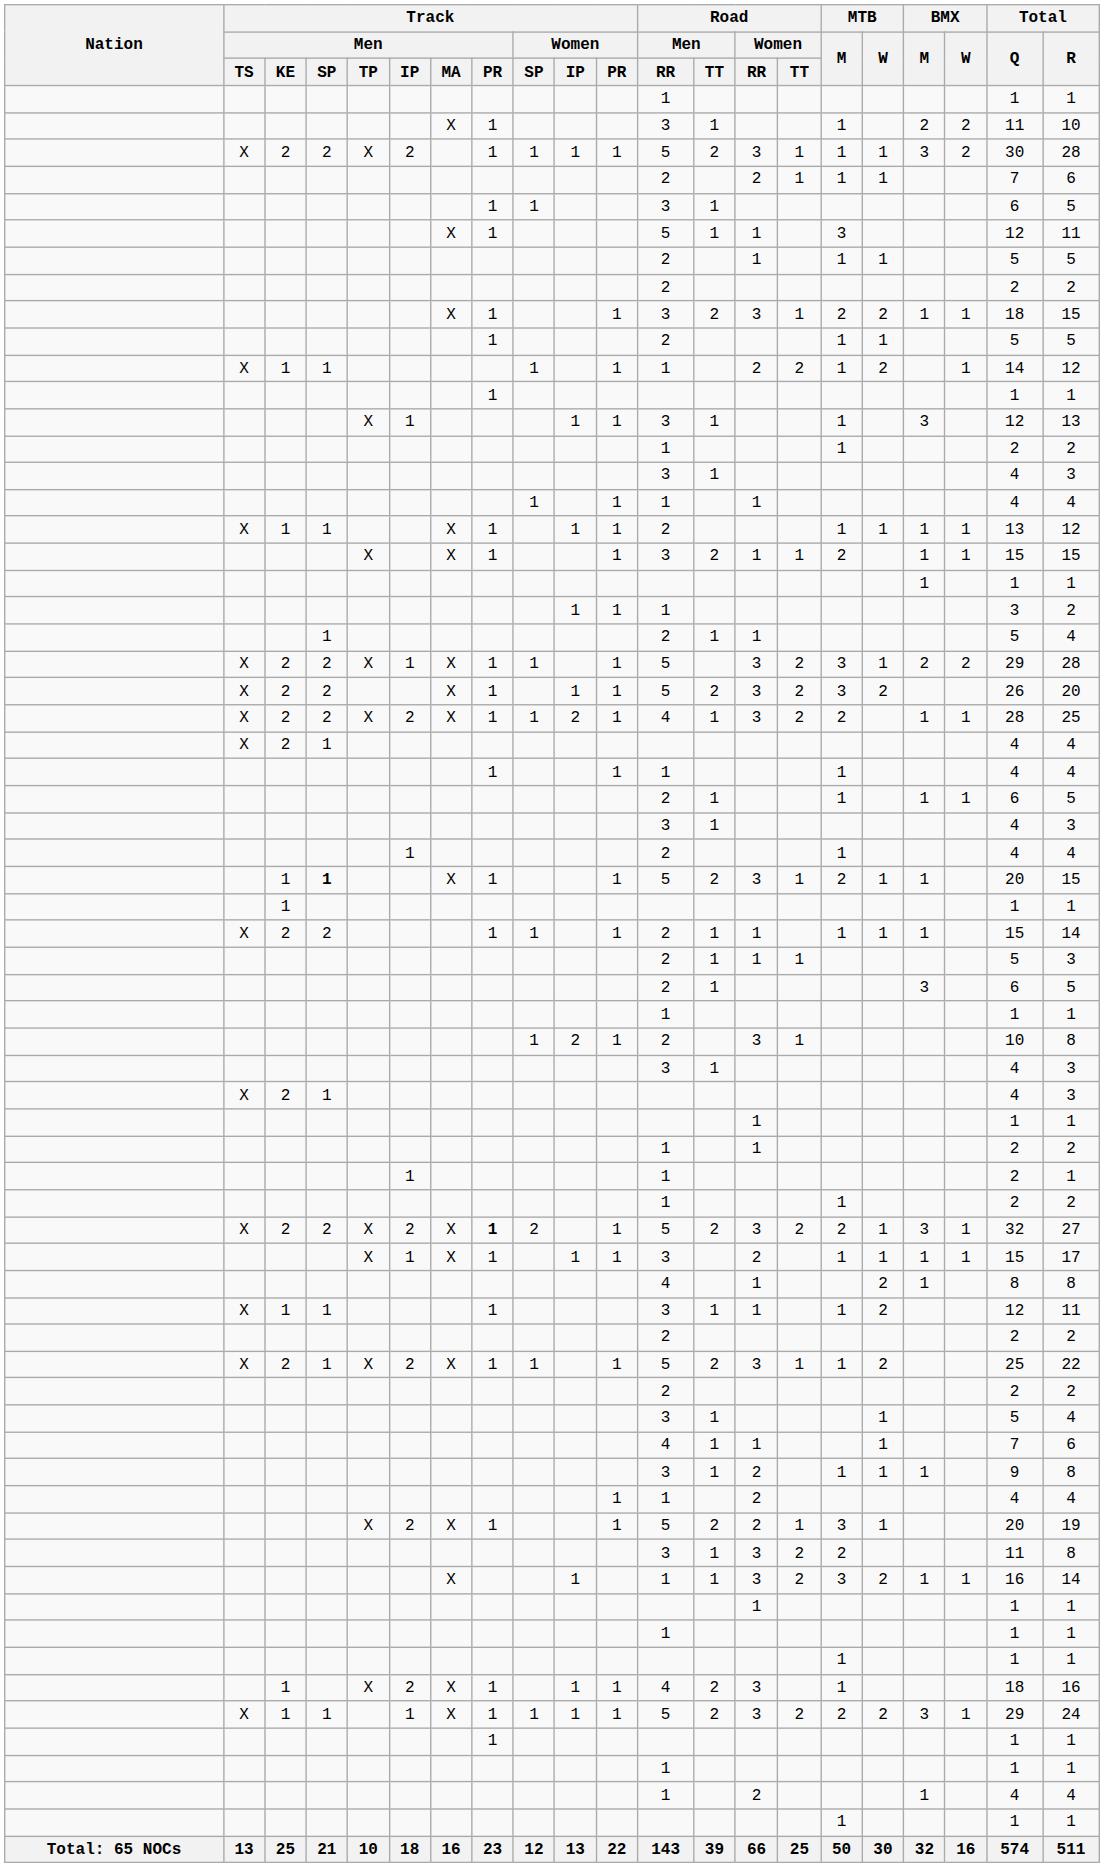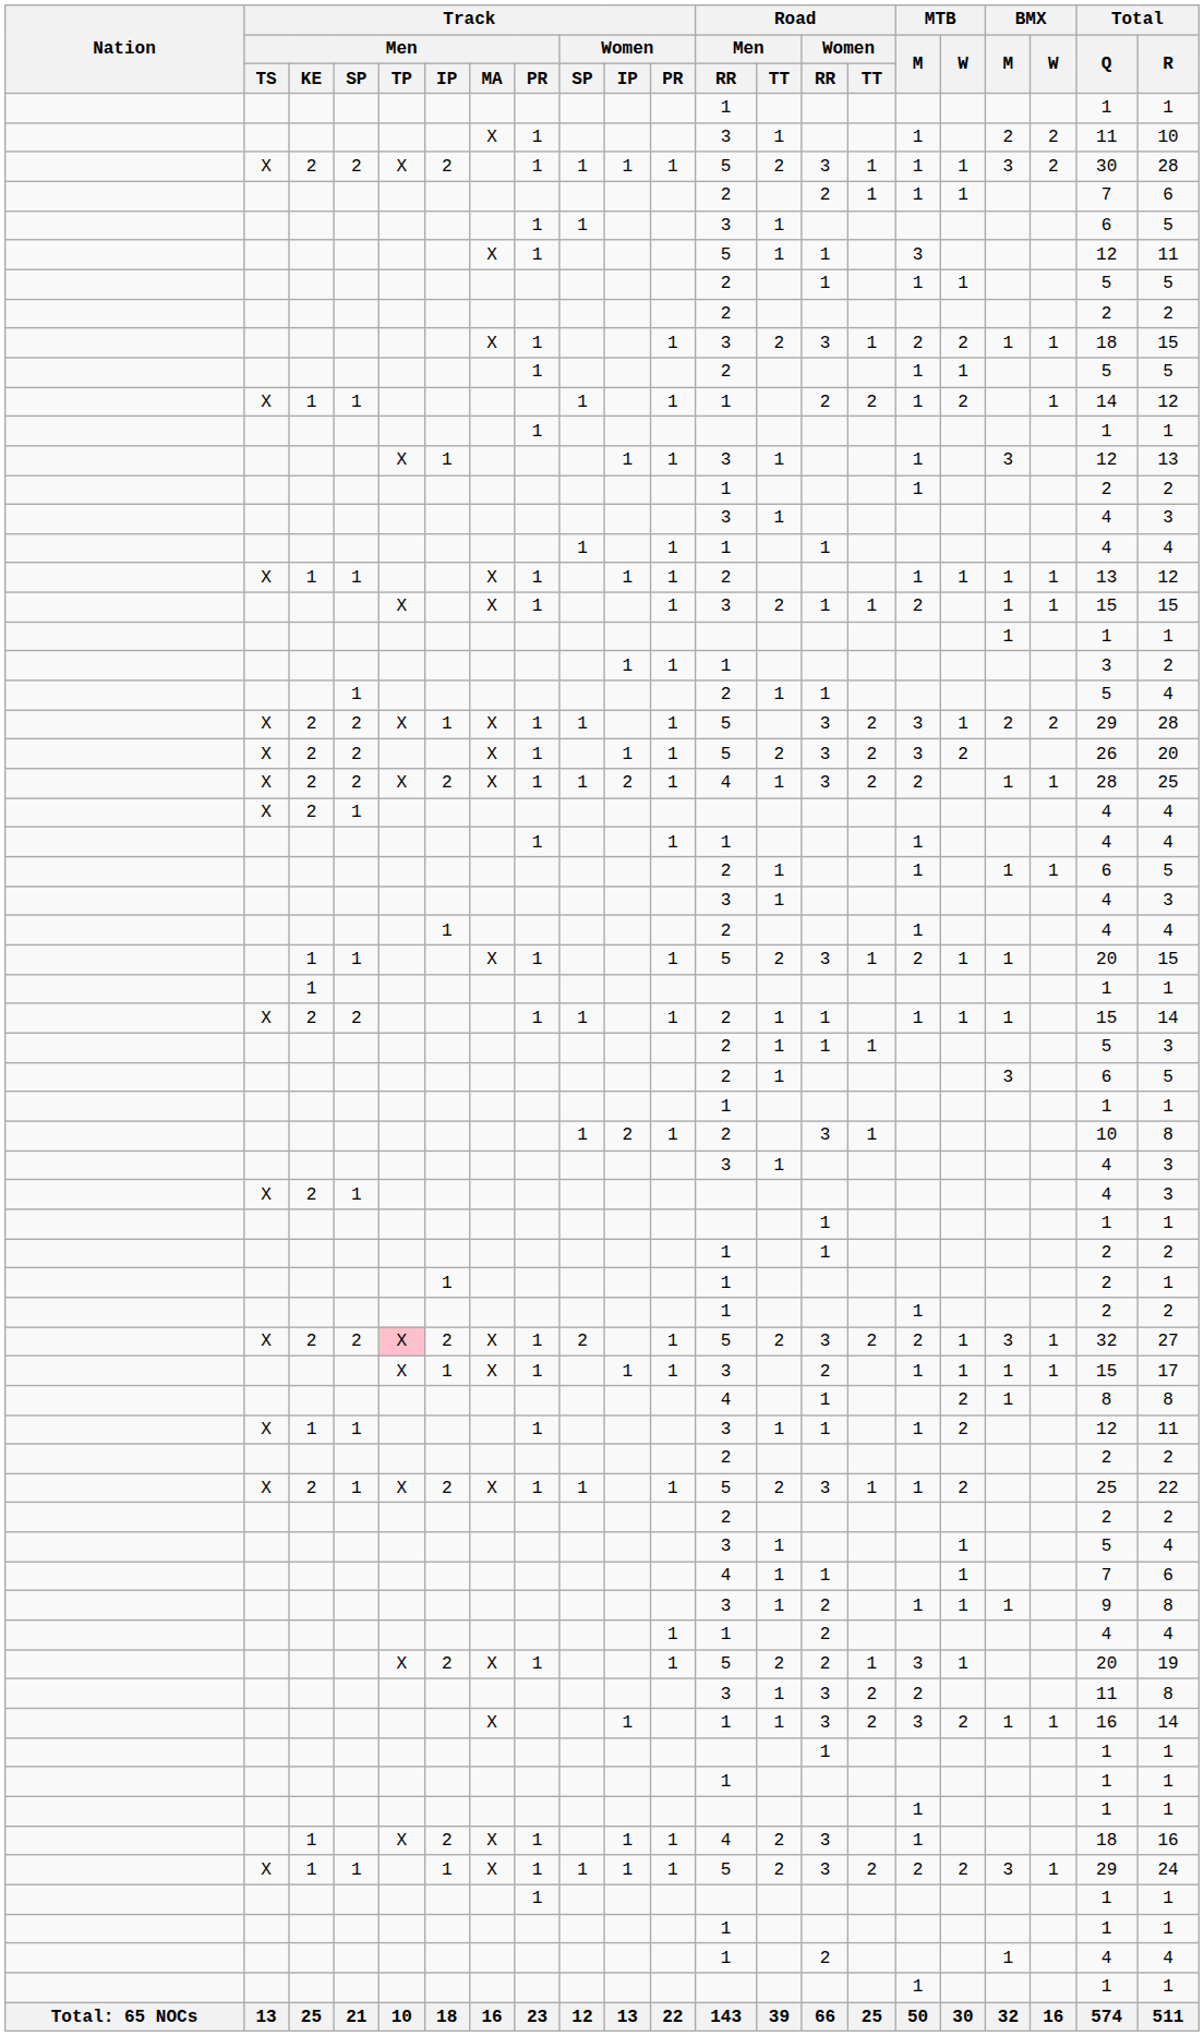row 33 | Track / Men / SP: bold -> normal
row 46 | Track / Men / TP: no background -> pink background
row 46 | Track / Men / PR: bold -> normal
